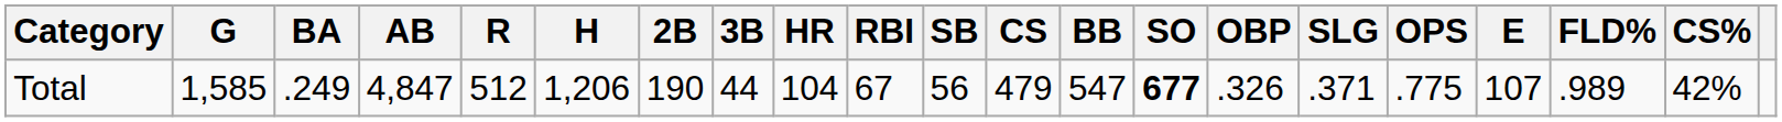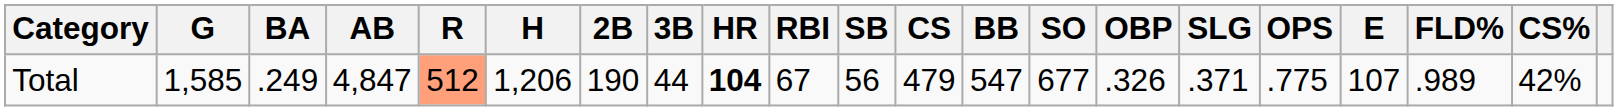row 2 | R: no background -> lightsalmon background
row 2 | HR: normal -> bold
row 2 | SO: bold -> normal
